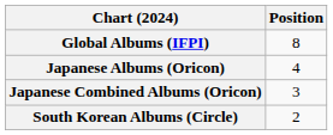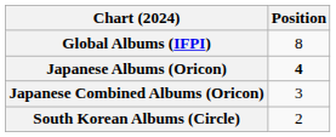Japanese Albums (Oricon) | Position: normal -> bold
